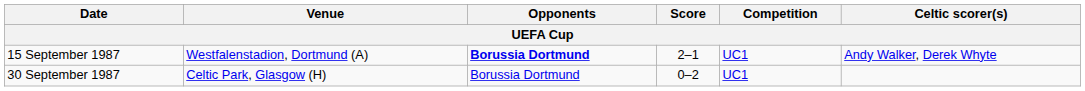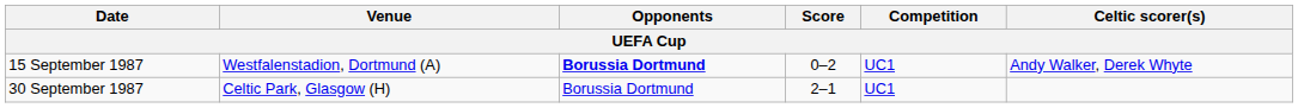15 September 1987 | Score: 2–1 -> 0–2
30 September 1987 | Score: 0–2 -> 2–1
